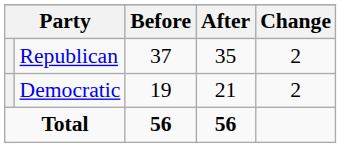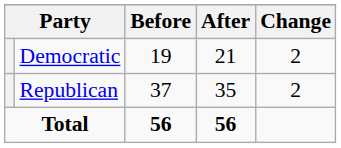rows swapped: Republican <-> Democratic
